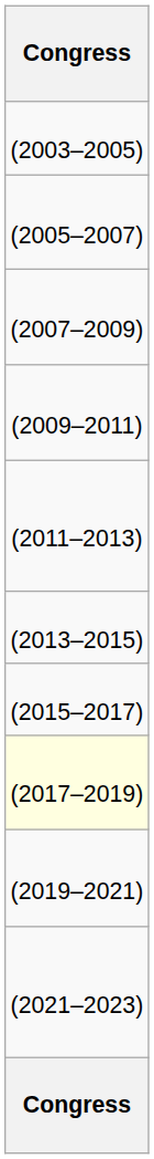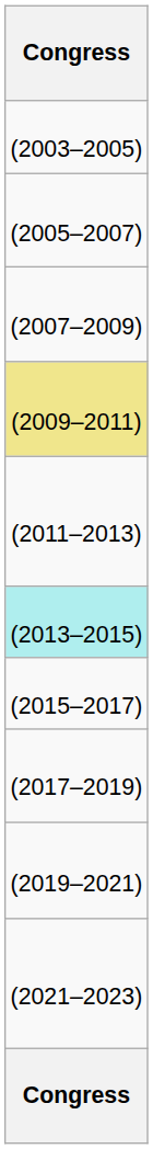row 5 | column 1: no background -> khaki background
row 7 | column 1: no background -> paleturquoise background
row 9 | column 1: lightyellow background -> no background
